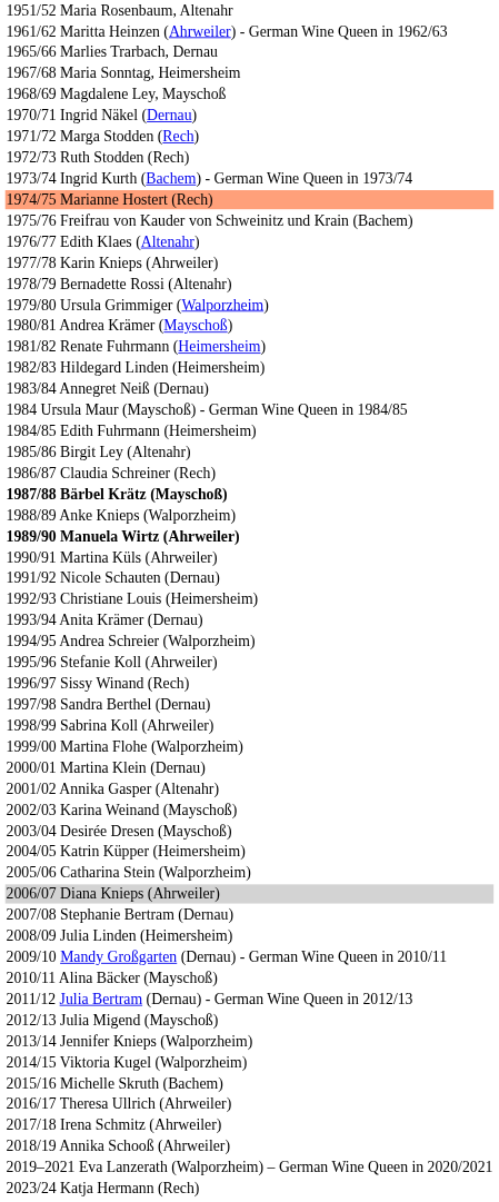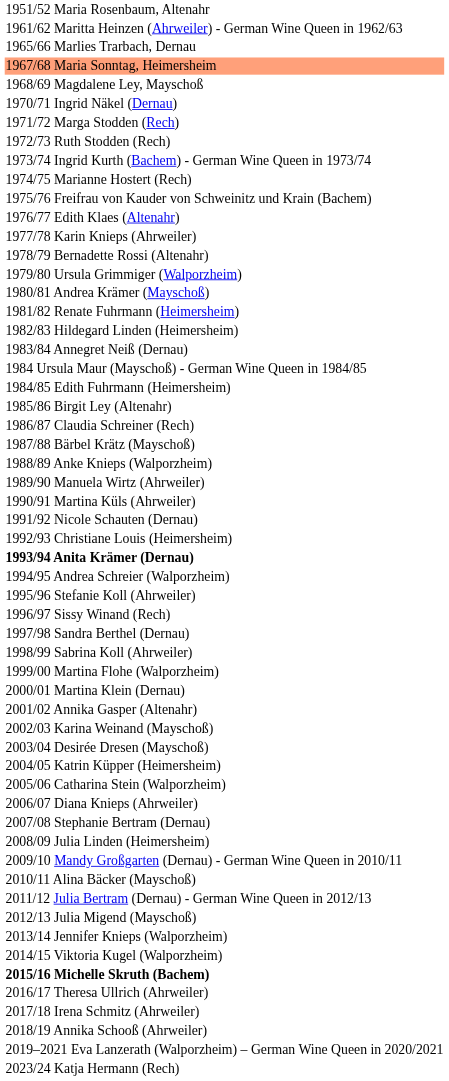row 4 | column 1: no background -> lightsalmon background
row 10 | column 1: lightsalmon background -> no background
row 24 | column 1: bold -> normal
row 26 | column 1: bold -> normal
row 30 | column 1: normal -> bold
row 43 | column 1: lightgrey background -> no background
row 52 | column 1: normal -> bold
